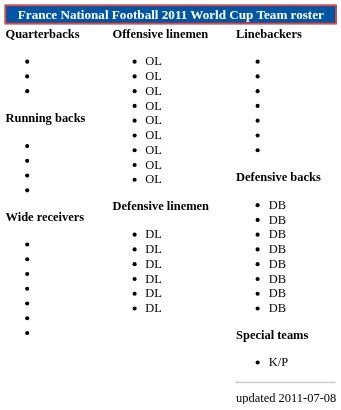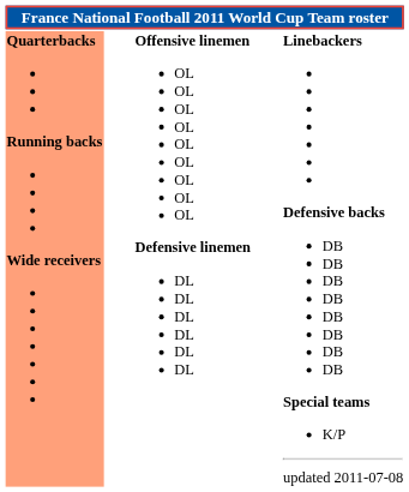Quarterbacks Running backs Wide receivers | column 1: no background -> lightsalmon background
